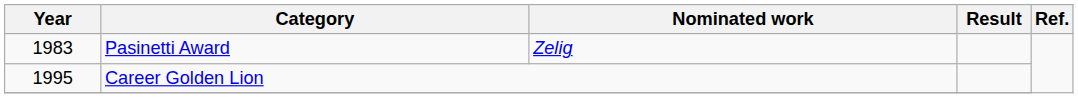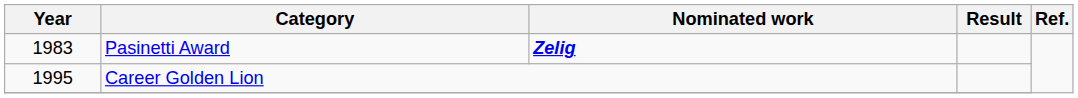Pasinetti Award | Nominated work: normal -> bold
